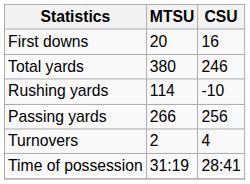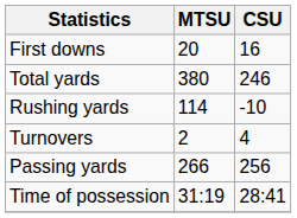rows swapped: Passing yards <-> Turnovers
